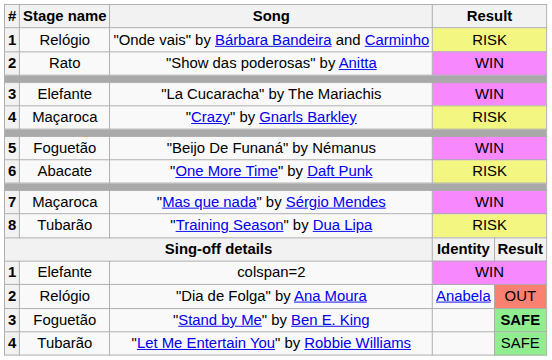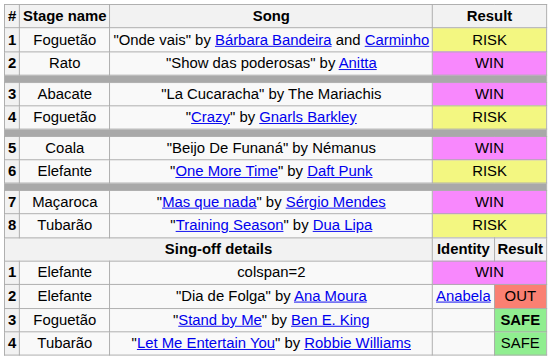"Onde vais" by Bárbara Bandeira and Carminho | Stage name: Relógio -> Foguetão
"La Cucaracha" by The Mariachis | Stage name: Elefante -> Abacate
"Crazy" by Gnarls Barkley | Stage name: Maçaroca -> Foguetão
"Beijo De Funaná" by Némanus | Stage name: Foguetão -> Coala
"One More Time" by Daft Punk | Stage name: Abacate -> Elefante
"Dia de Folga" by Ana Moura | Stage name: Relógio -> Elefante
